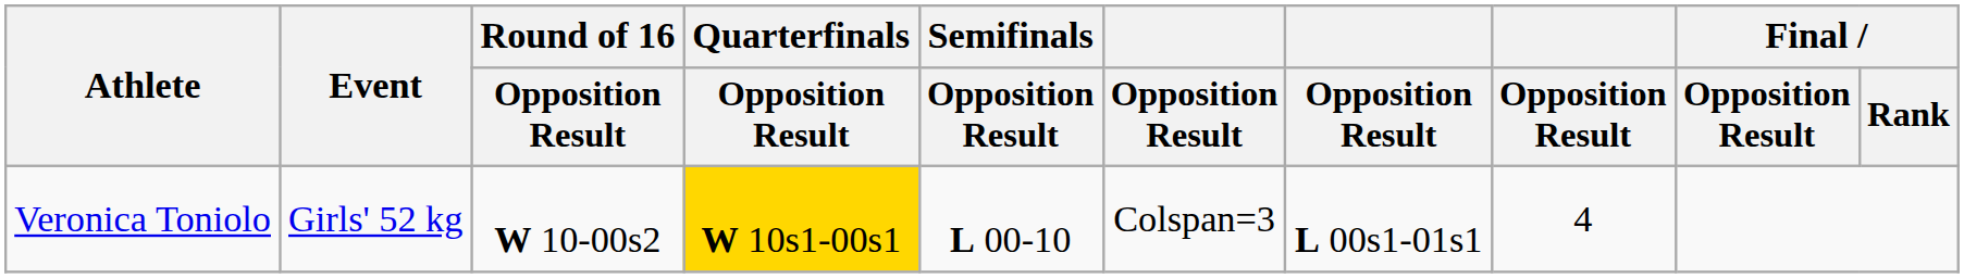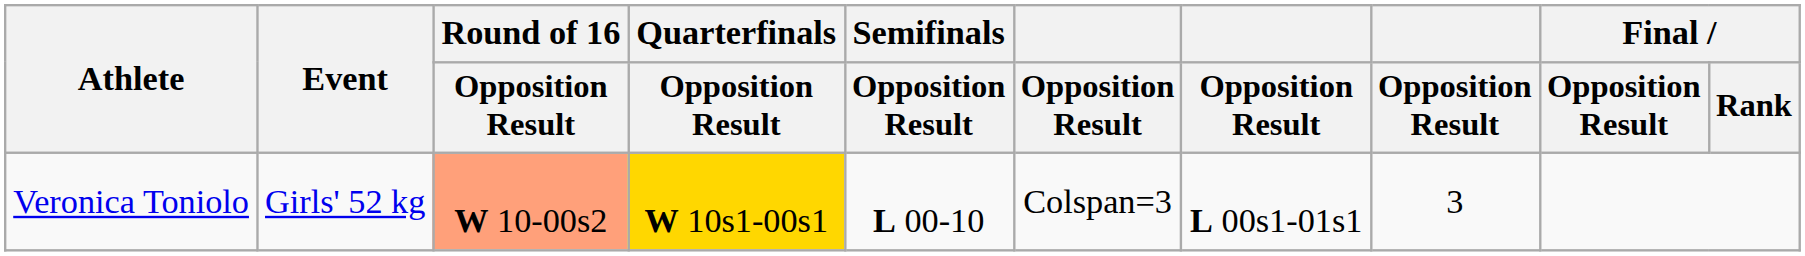Veronica Toniolo | Round of 16 / Opposition Result: no background -> lightsalmon background
Veronica Toniolo | column 8: 4 -> 3
